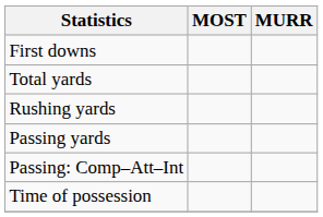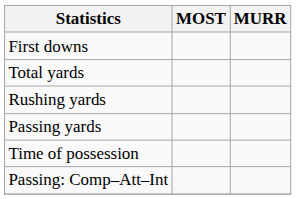rows swapped: Passing: Comp–Att–Int <-> Time of possession
